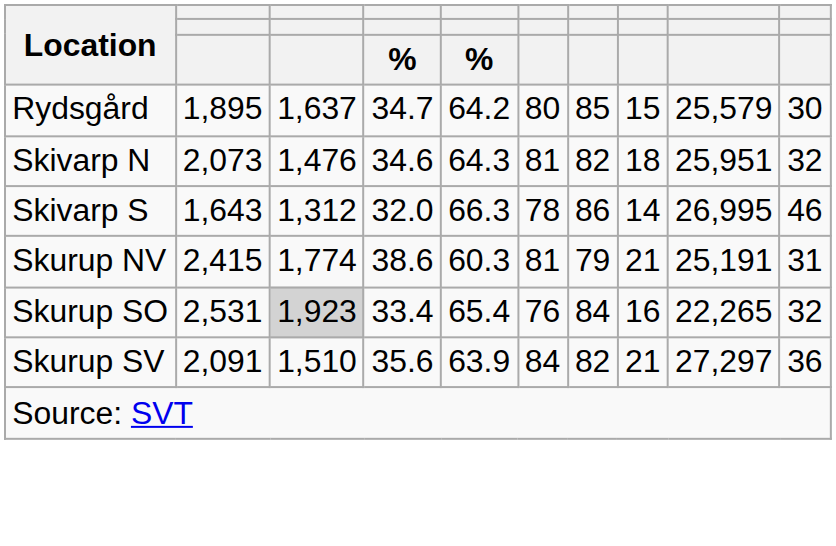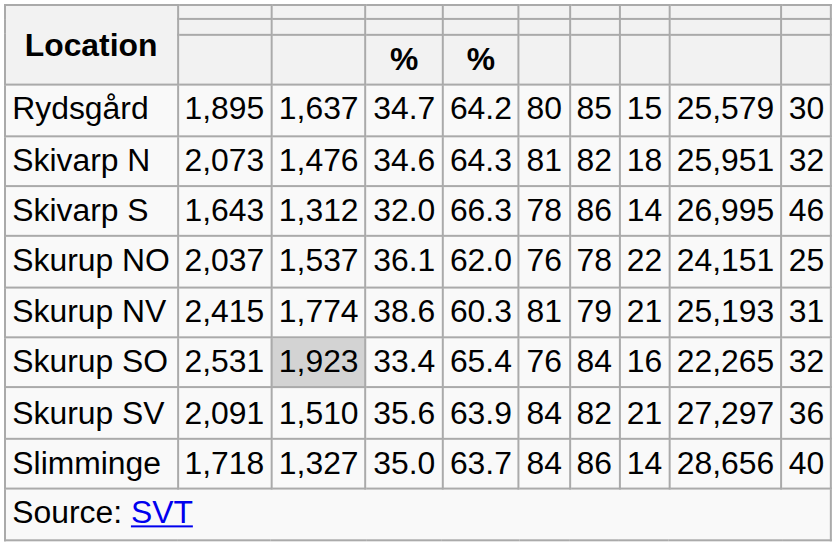+ row: Skurup NO | 2,037 | 1,537 | 36.1 | 62.0 | 76 | 78 | 22 | 24,151 | 25
Skurup NV | column 9: 25,191 -> 25,193
+ row: Slimminge | 1,718 | 1,327 | 35.0 | 63.7 | 84 | 86 | 14 | 28,656 | 40
